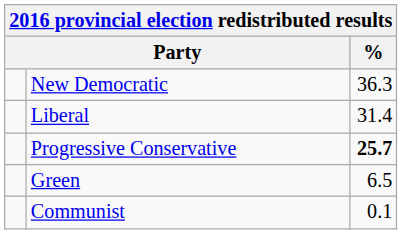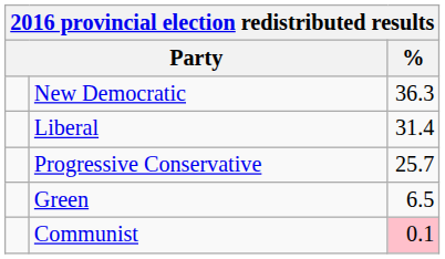Progressive Conservative | %: bold -> normal
Communist | %: no background -> pink background
